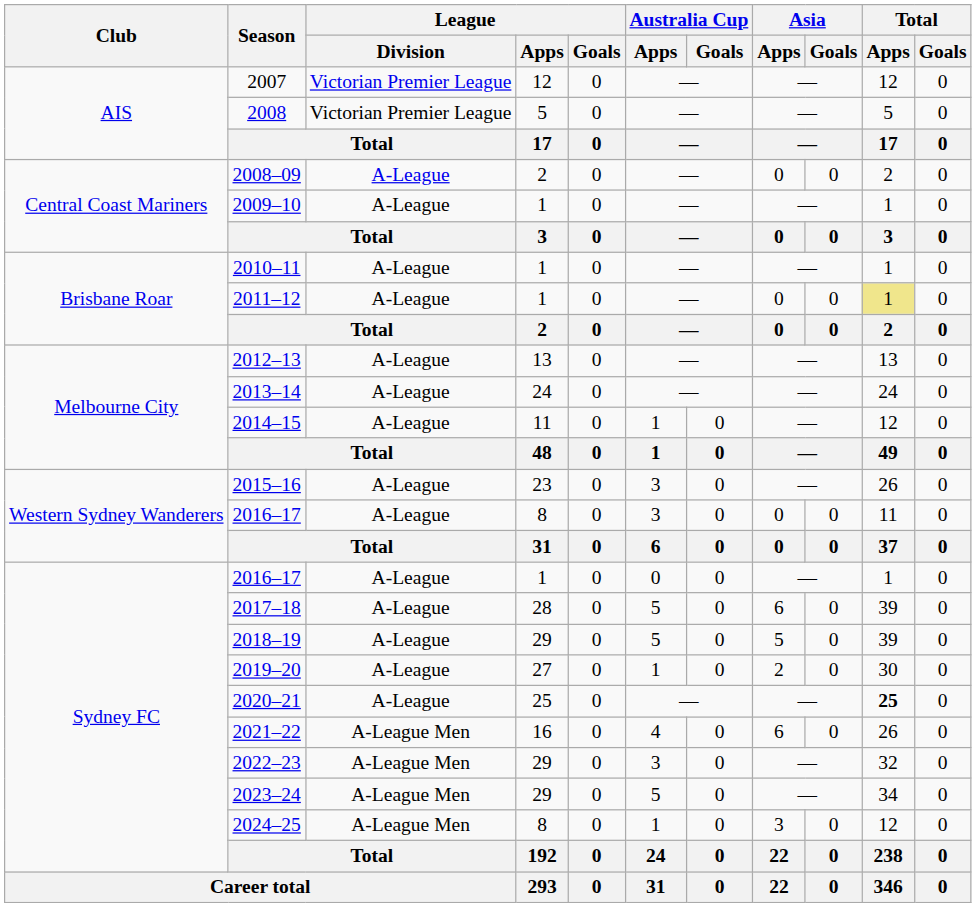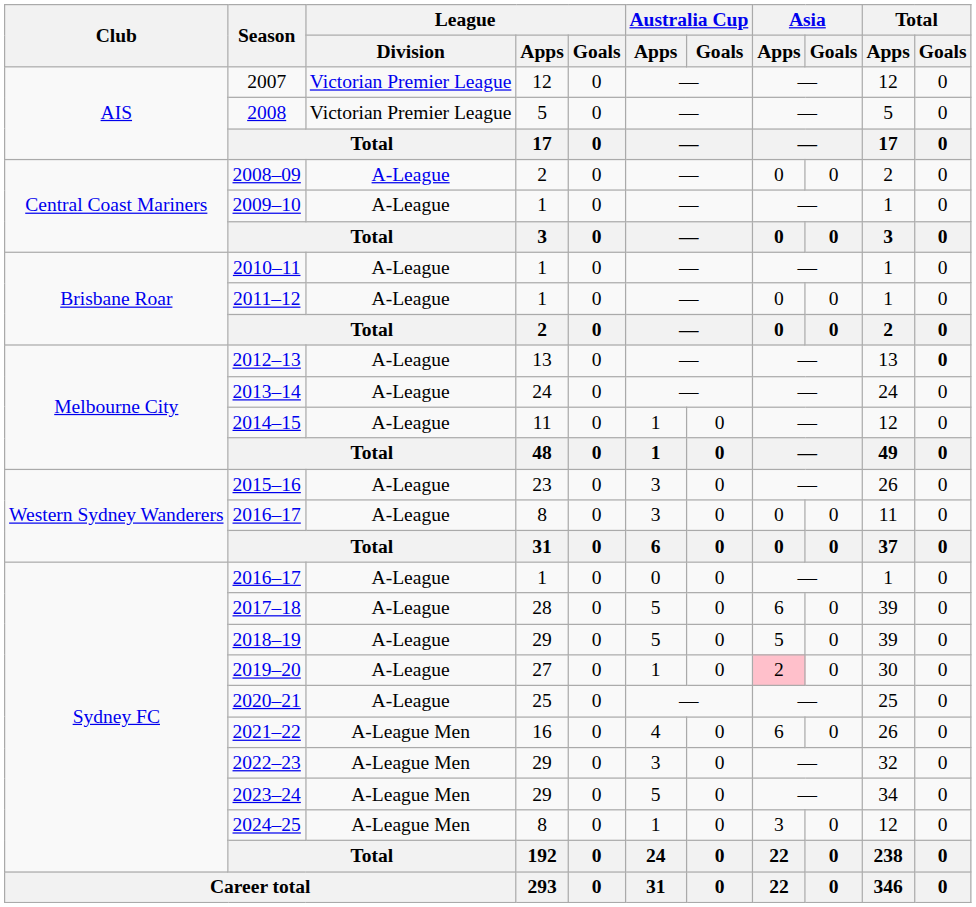2011–12 | Total / Apps: khaki background -> no background
2012–13 | Total / Goals: normal -> bold
2019–20 | Asia / Apps: no background -> pink background
2020–21 | Total / Apps: bold -> normal
